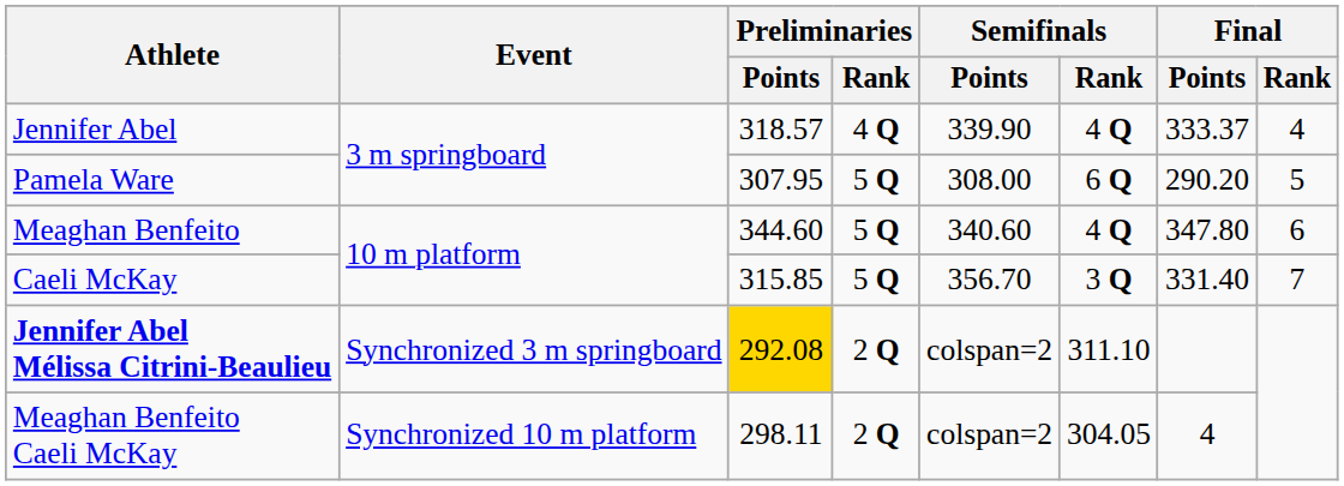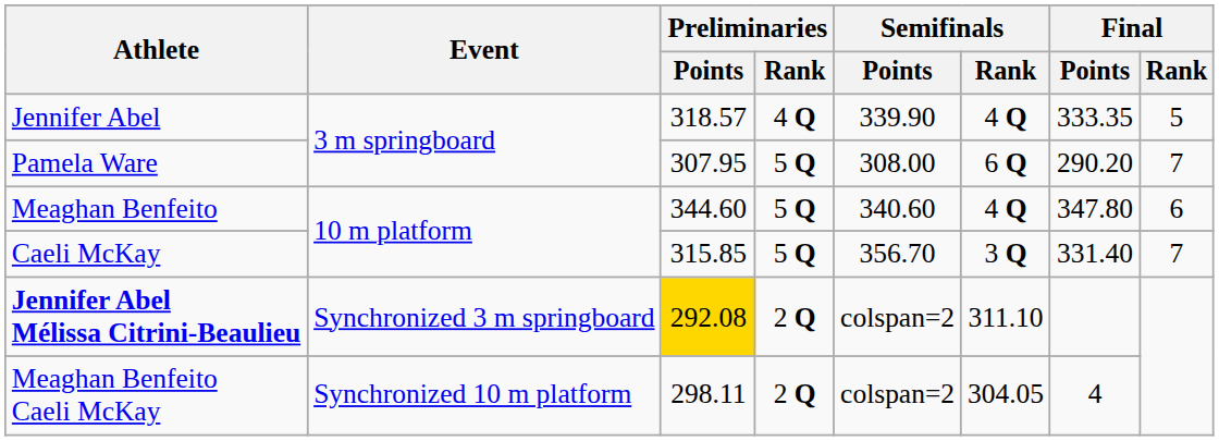Jennifer Abel | Final / Points: 333.37 -> 333.35
Jennifer Abel | Final / Rank: 4 -> 5
Pamela Ware | Final / Rank: 5 -> 7
